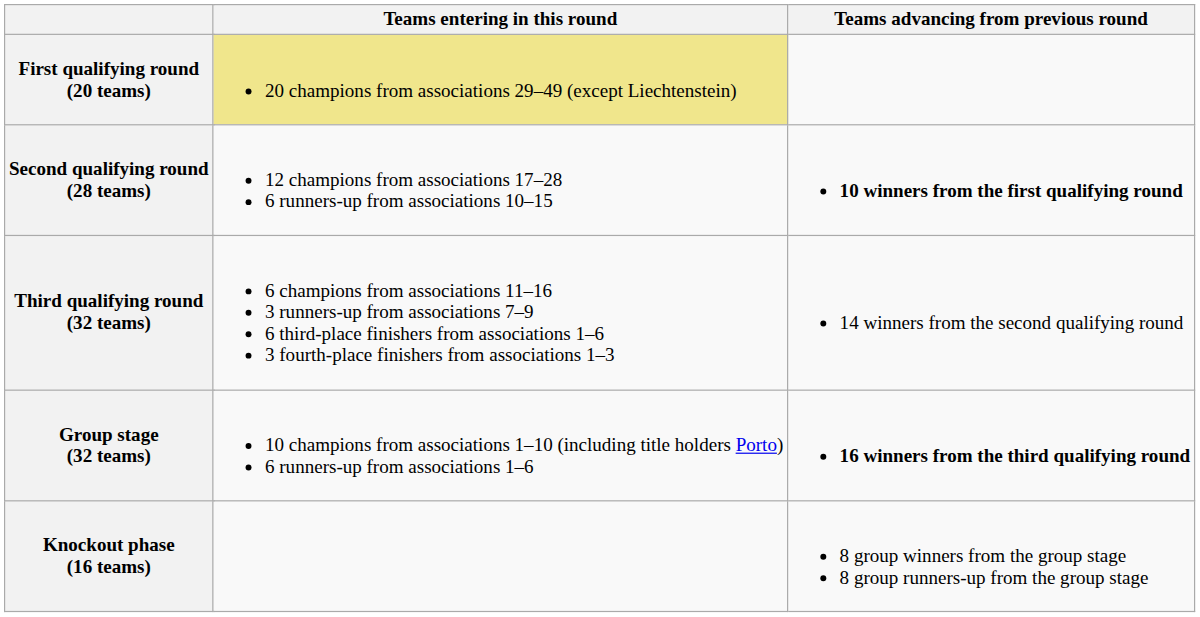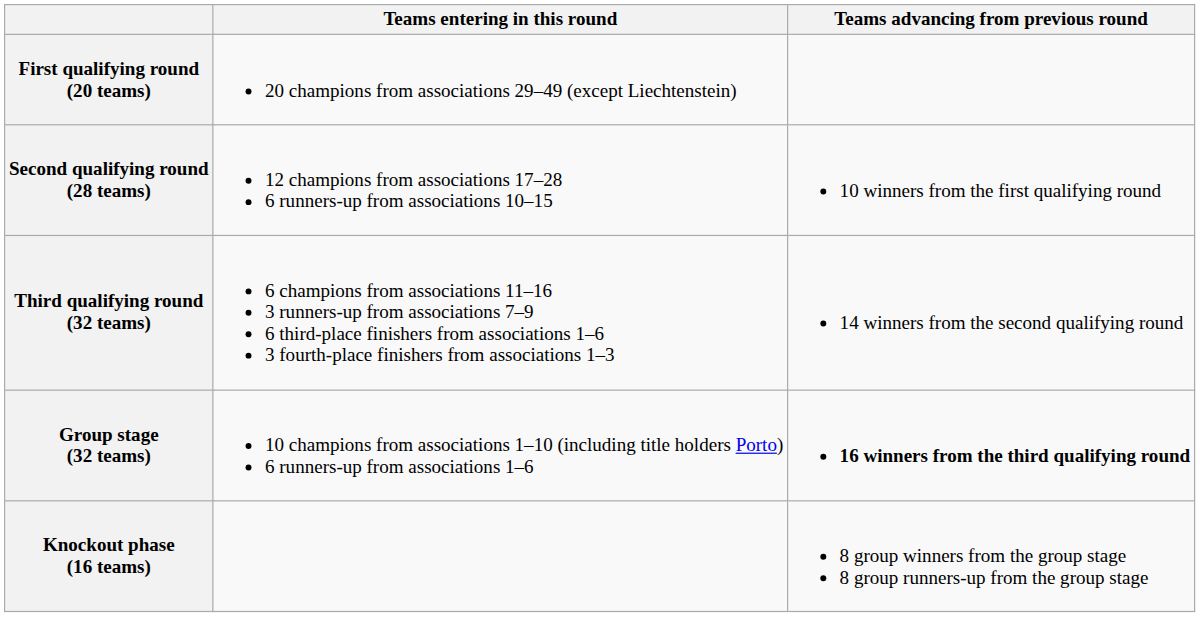First qualifying round (20 teams) | Teams entering in this round: khaki background -> no background
Second qualifying round (28 teams) | Teams advancing from previous round: bold -> normal
